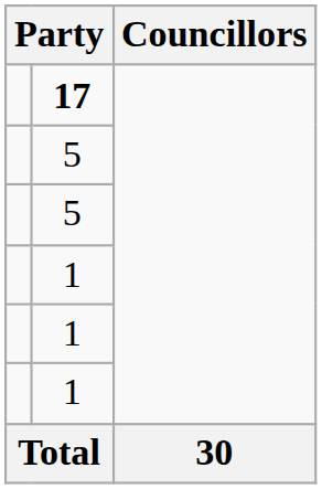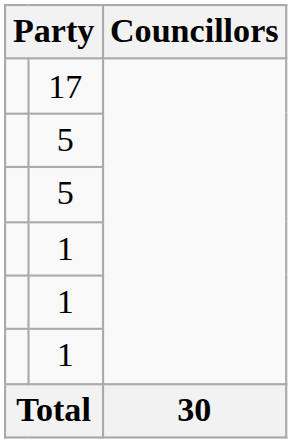17 | column 2: bold -> normal
